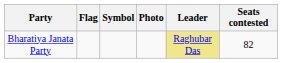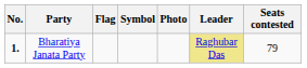+ column: No. | 1.
Bharatiya Janata Party | Seats contested: 82 -> 79
